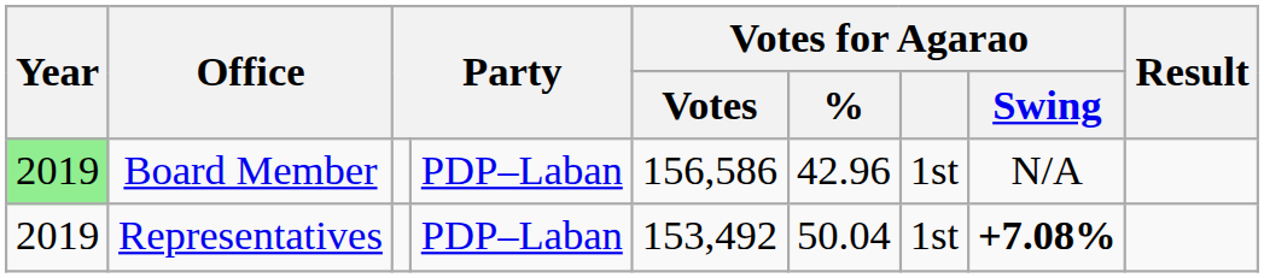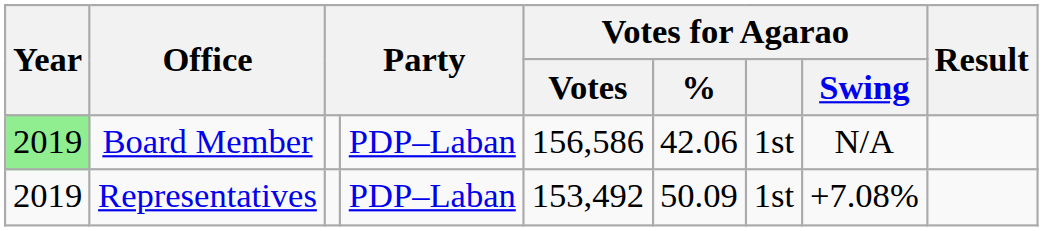Board Member | Votes for Agarao / %: 42.96 -> 42.06
Representatives | Votes for Agarao / %: 50.04 -> 50.09
Representatives | Votes for Agarao / Swing: bold -> normal
